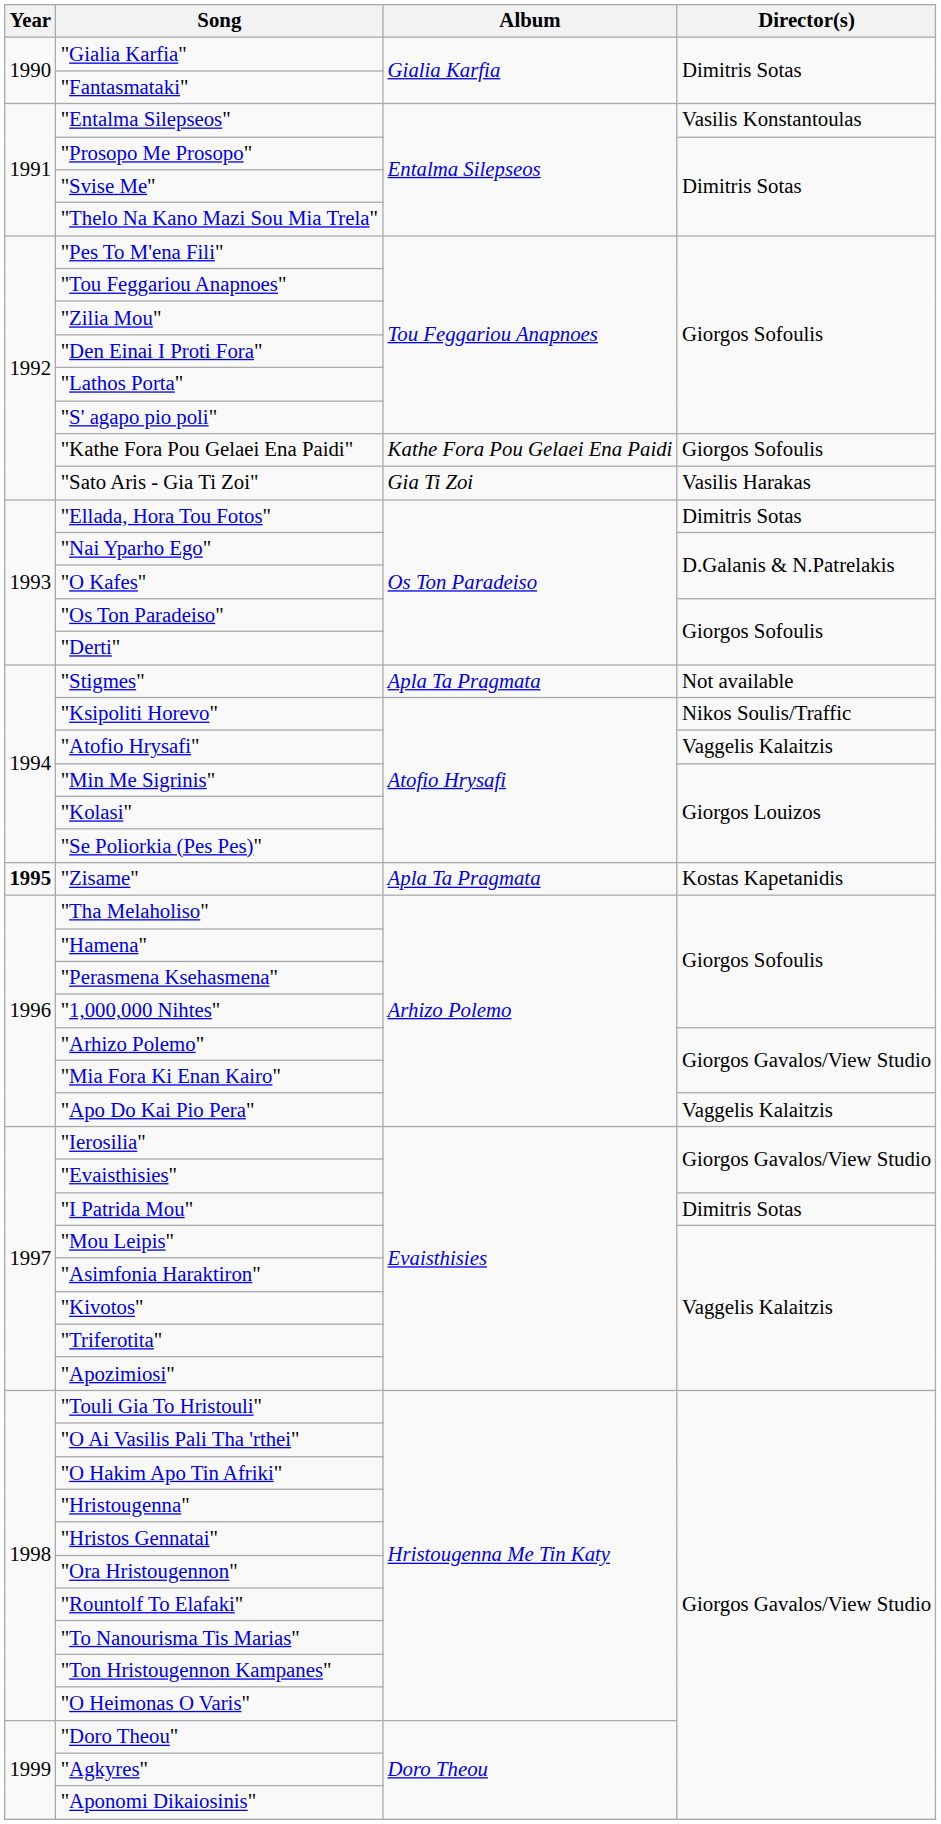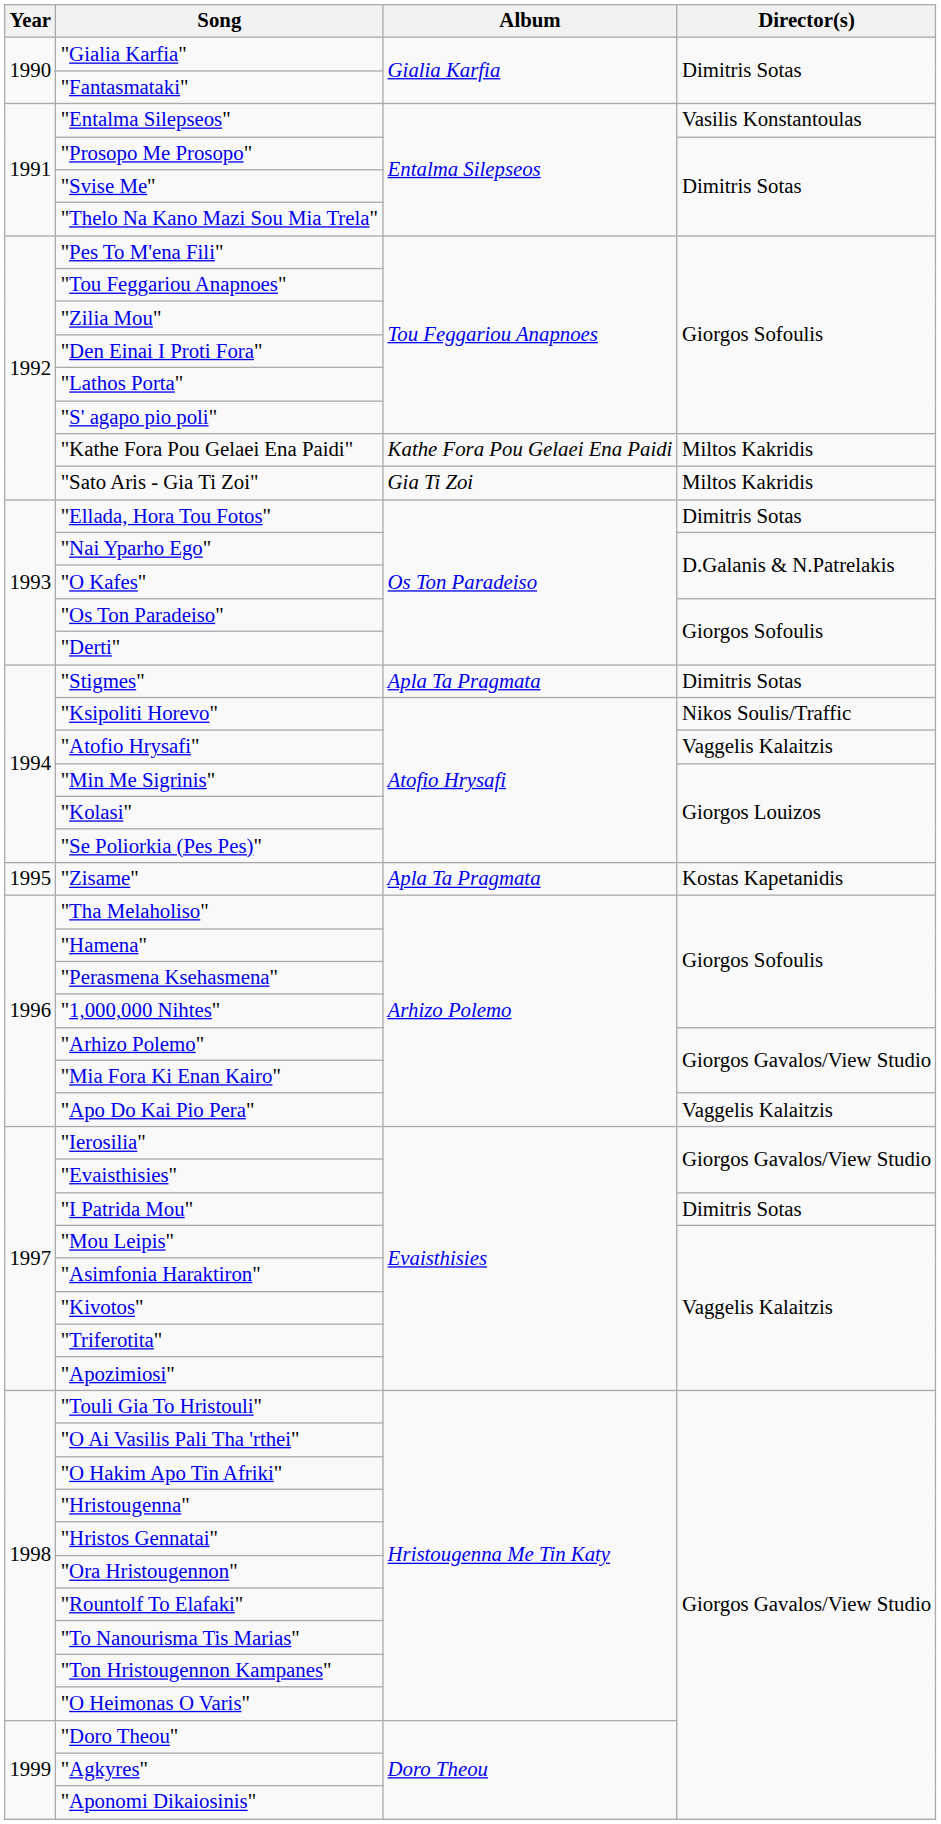"Kathe Fora Pou Gelaei Ena Paidi" | Director(s): Giorgos Sofoulis -> Miltos Kakridis
"Sato Aris - Gia Ti Zoi" | Director(s): Vasilis Harakas -> Miltos Kakridis
"Stigmes" | Director(s): Not available -> Dimitris Sotas
"Zisame" | Year: bold -> normal
